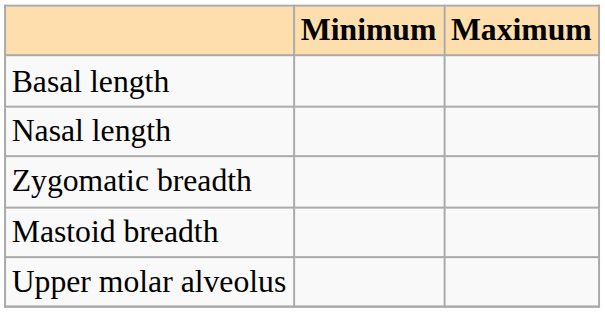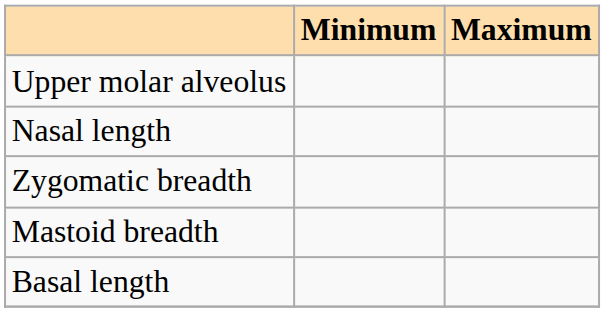rows swapped: Basal length <-> Upper molar alveolus
